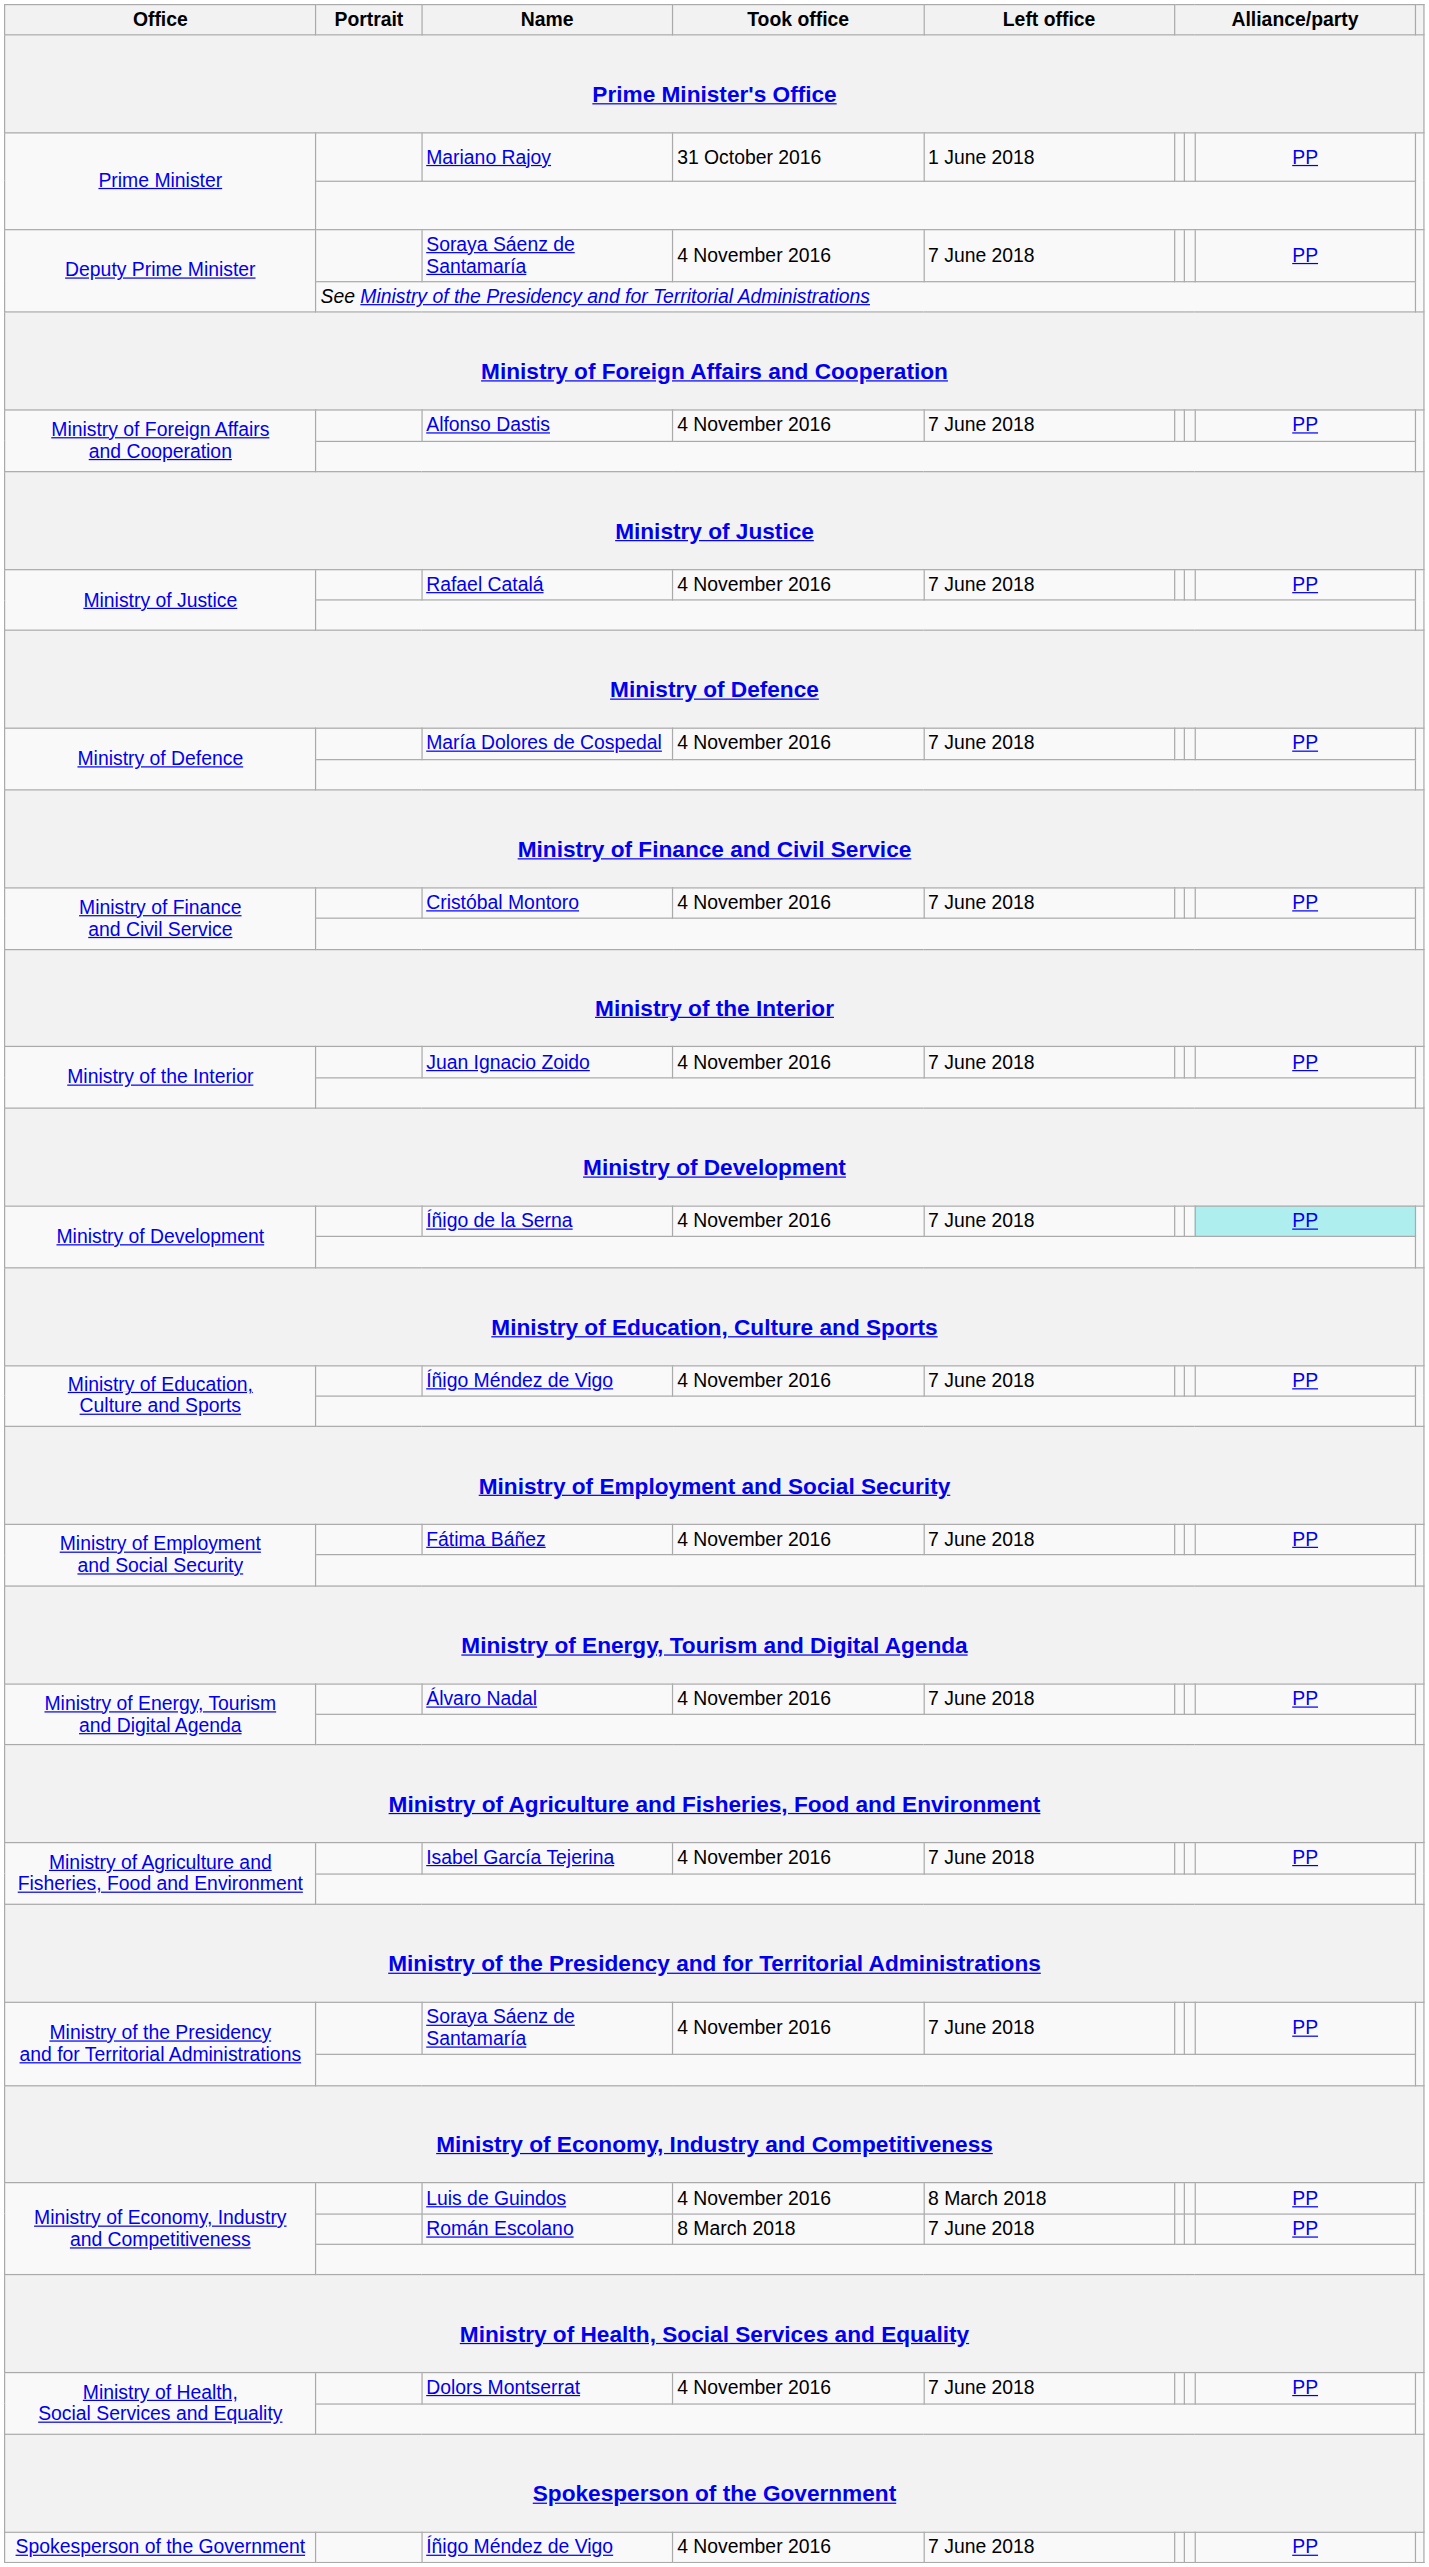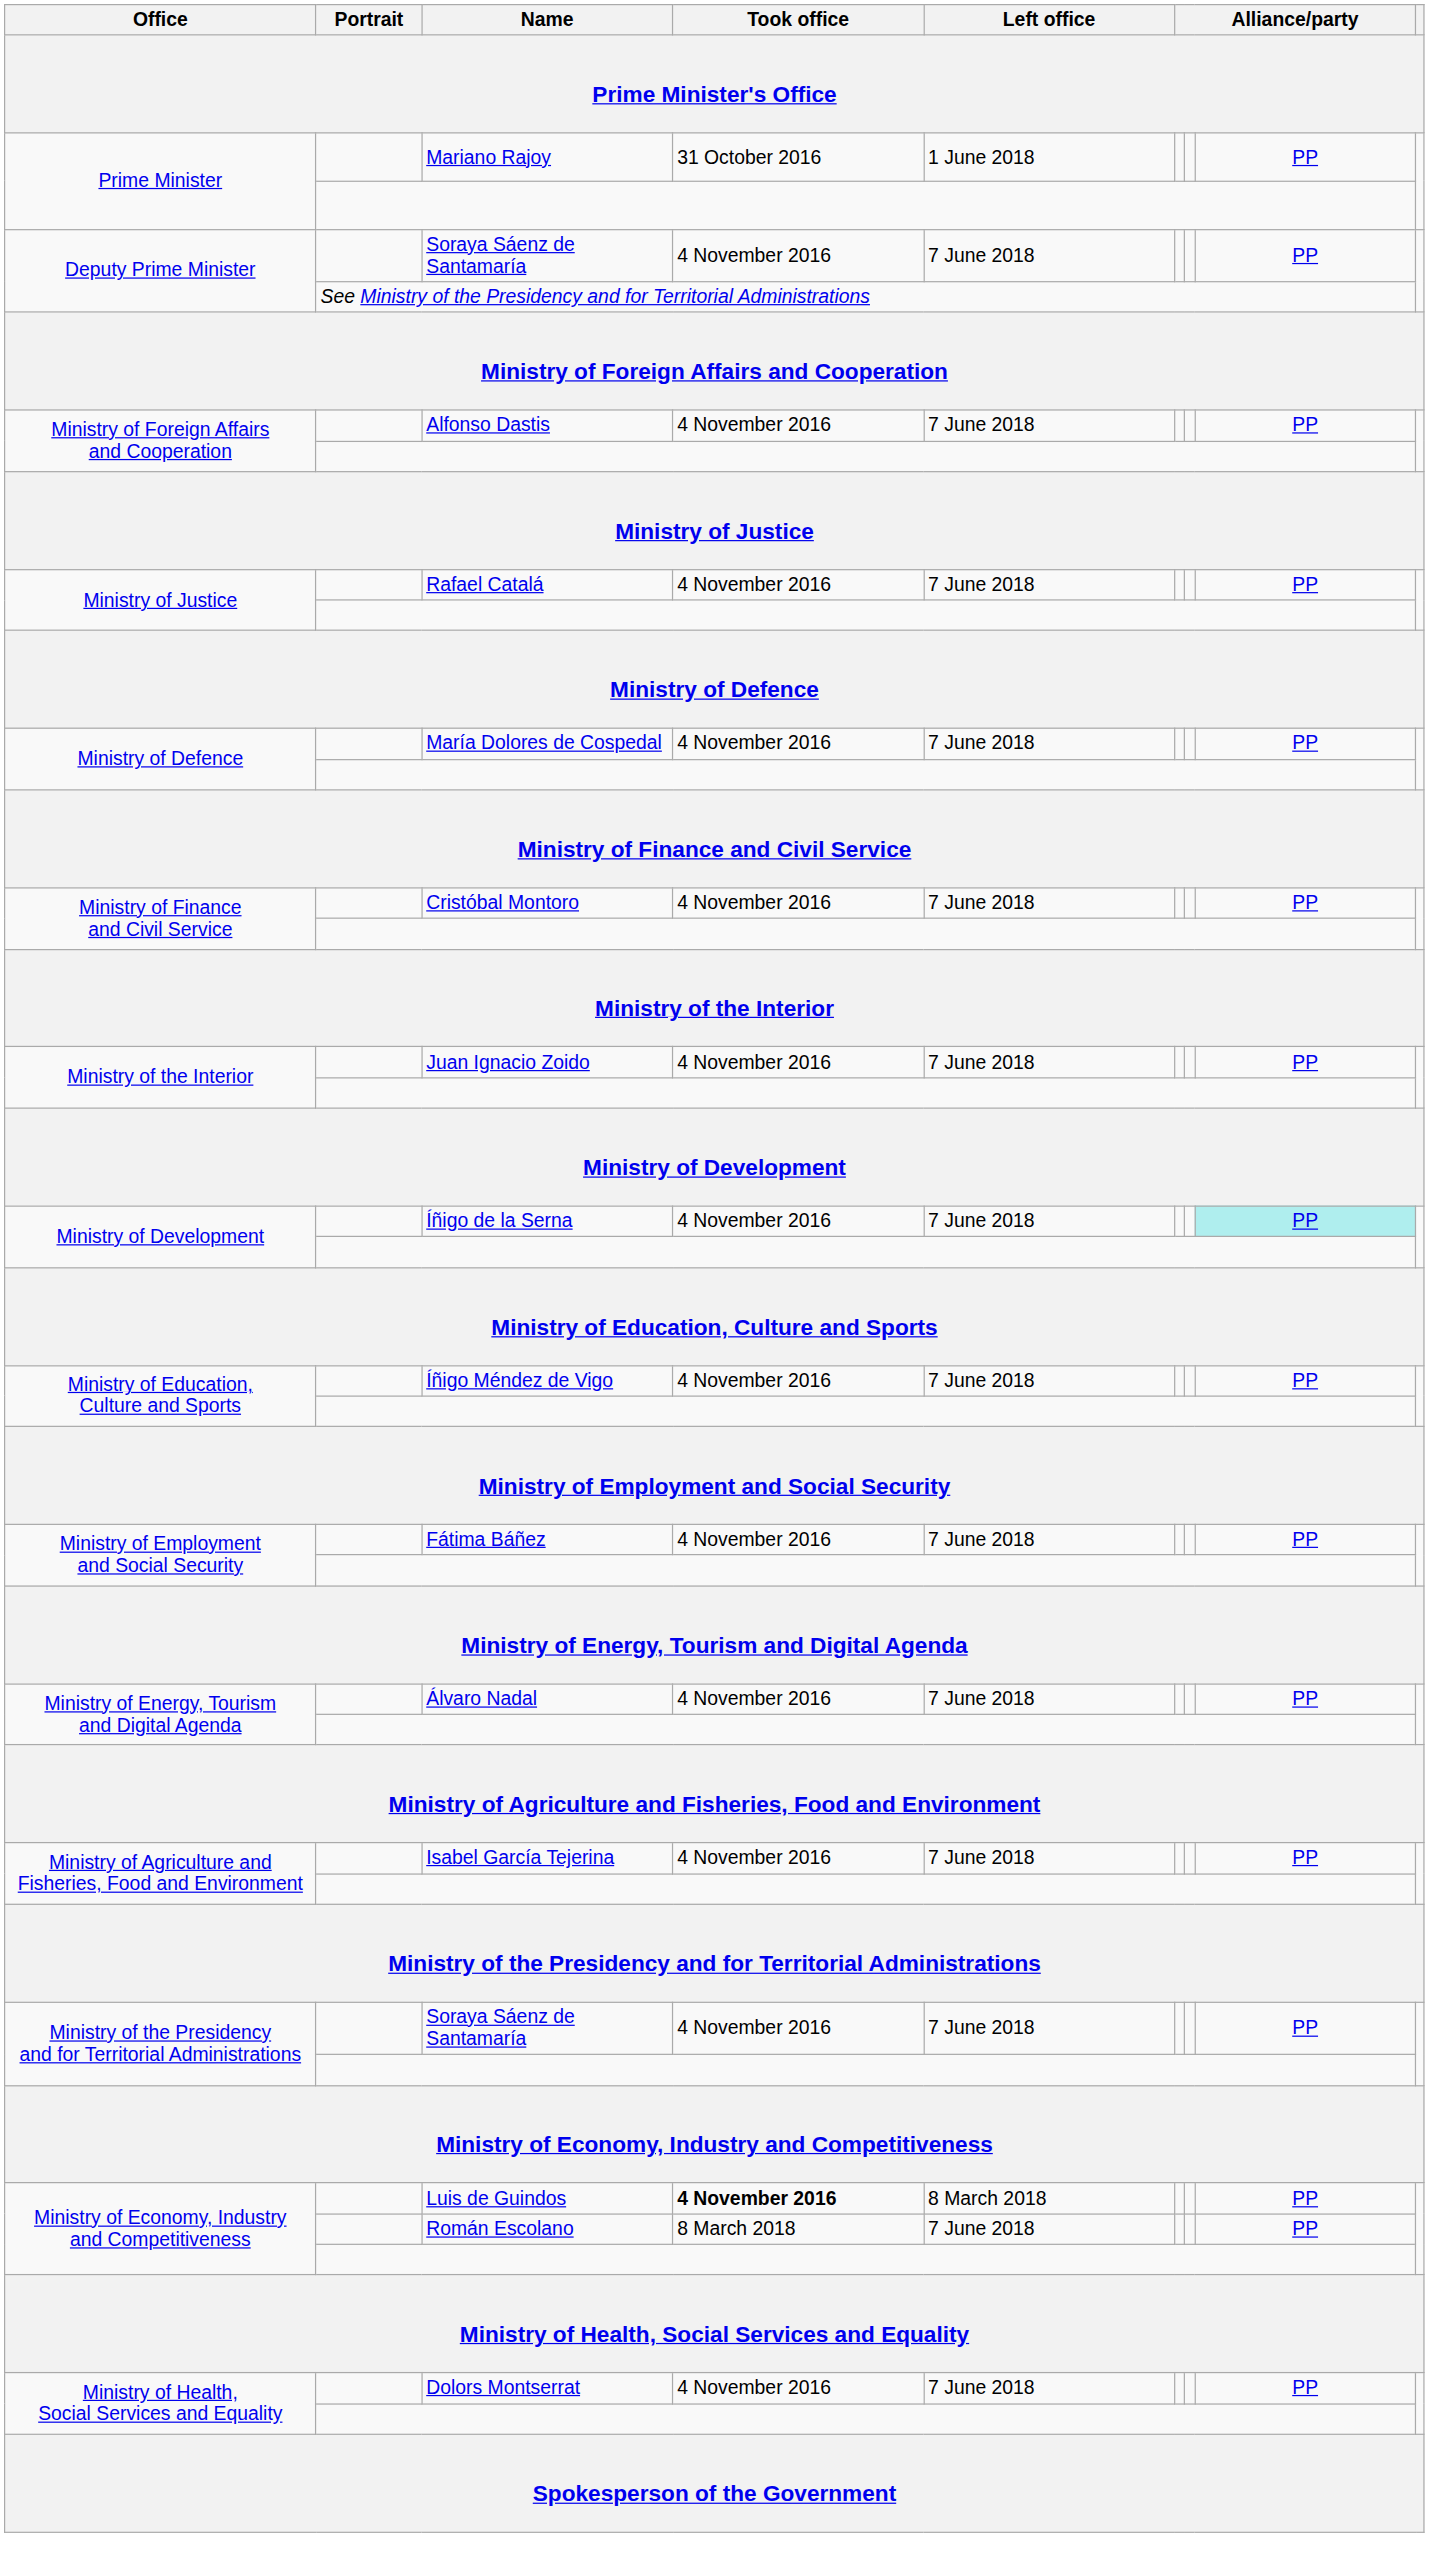Luis de Guindos | Took office: normal -> bold
- row: Spokesperson of the Government | Íñigo Méndez de Vigo | 4 November 2016 | 7 June 2018 | PP
